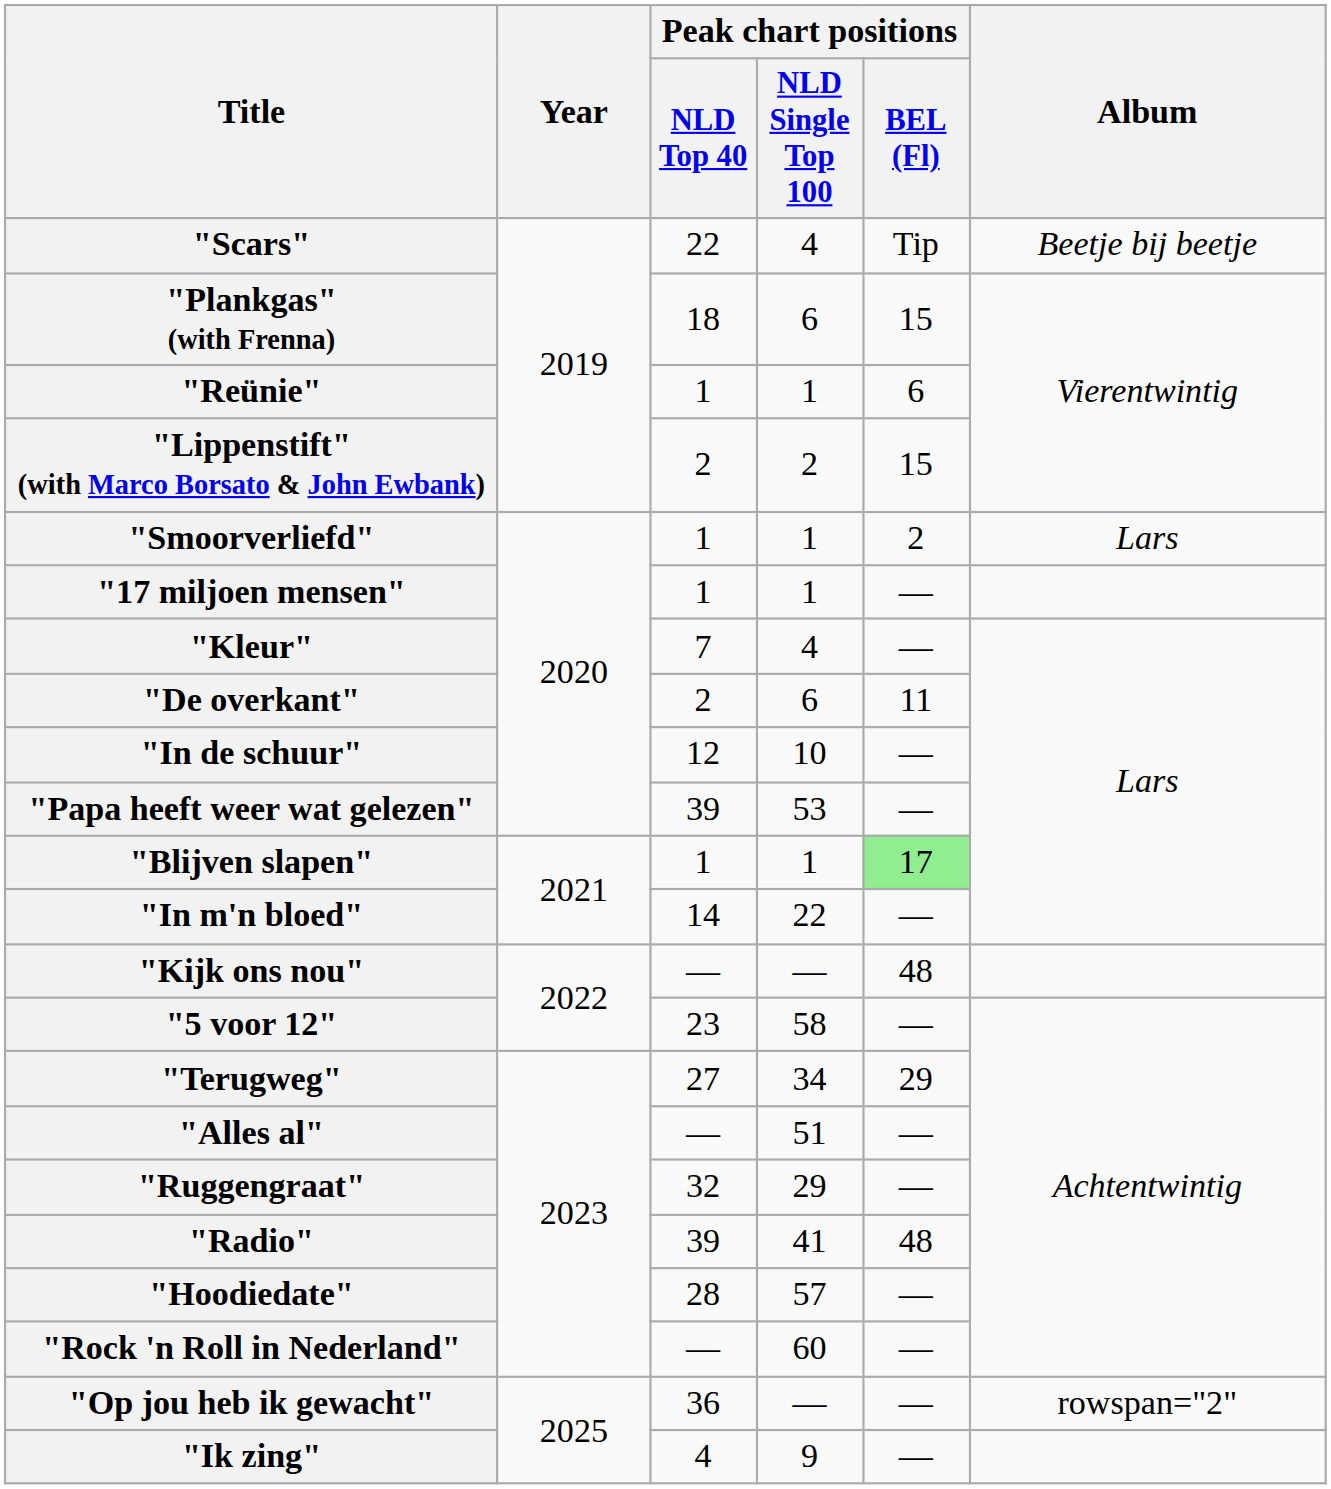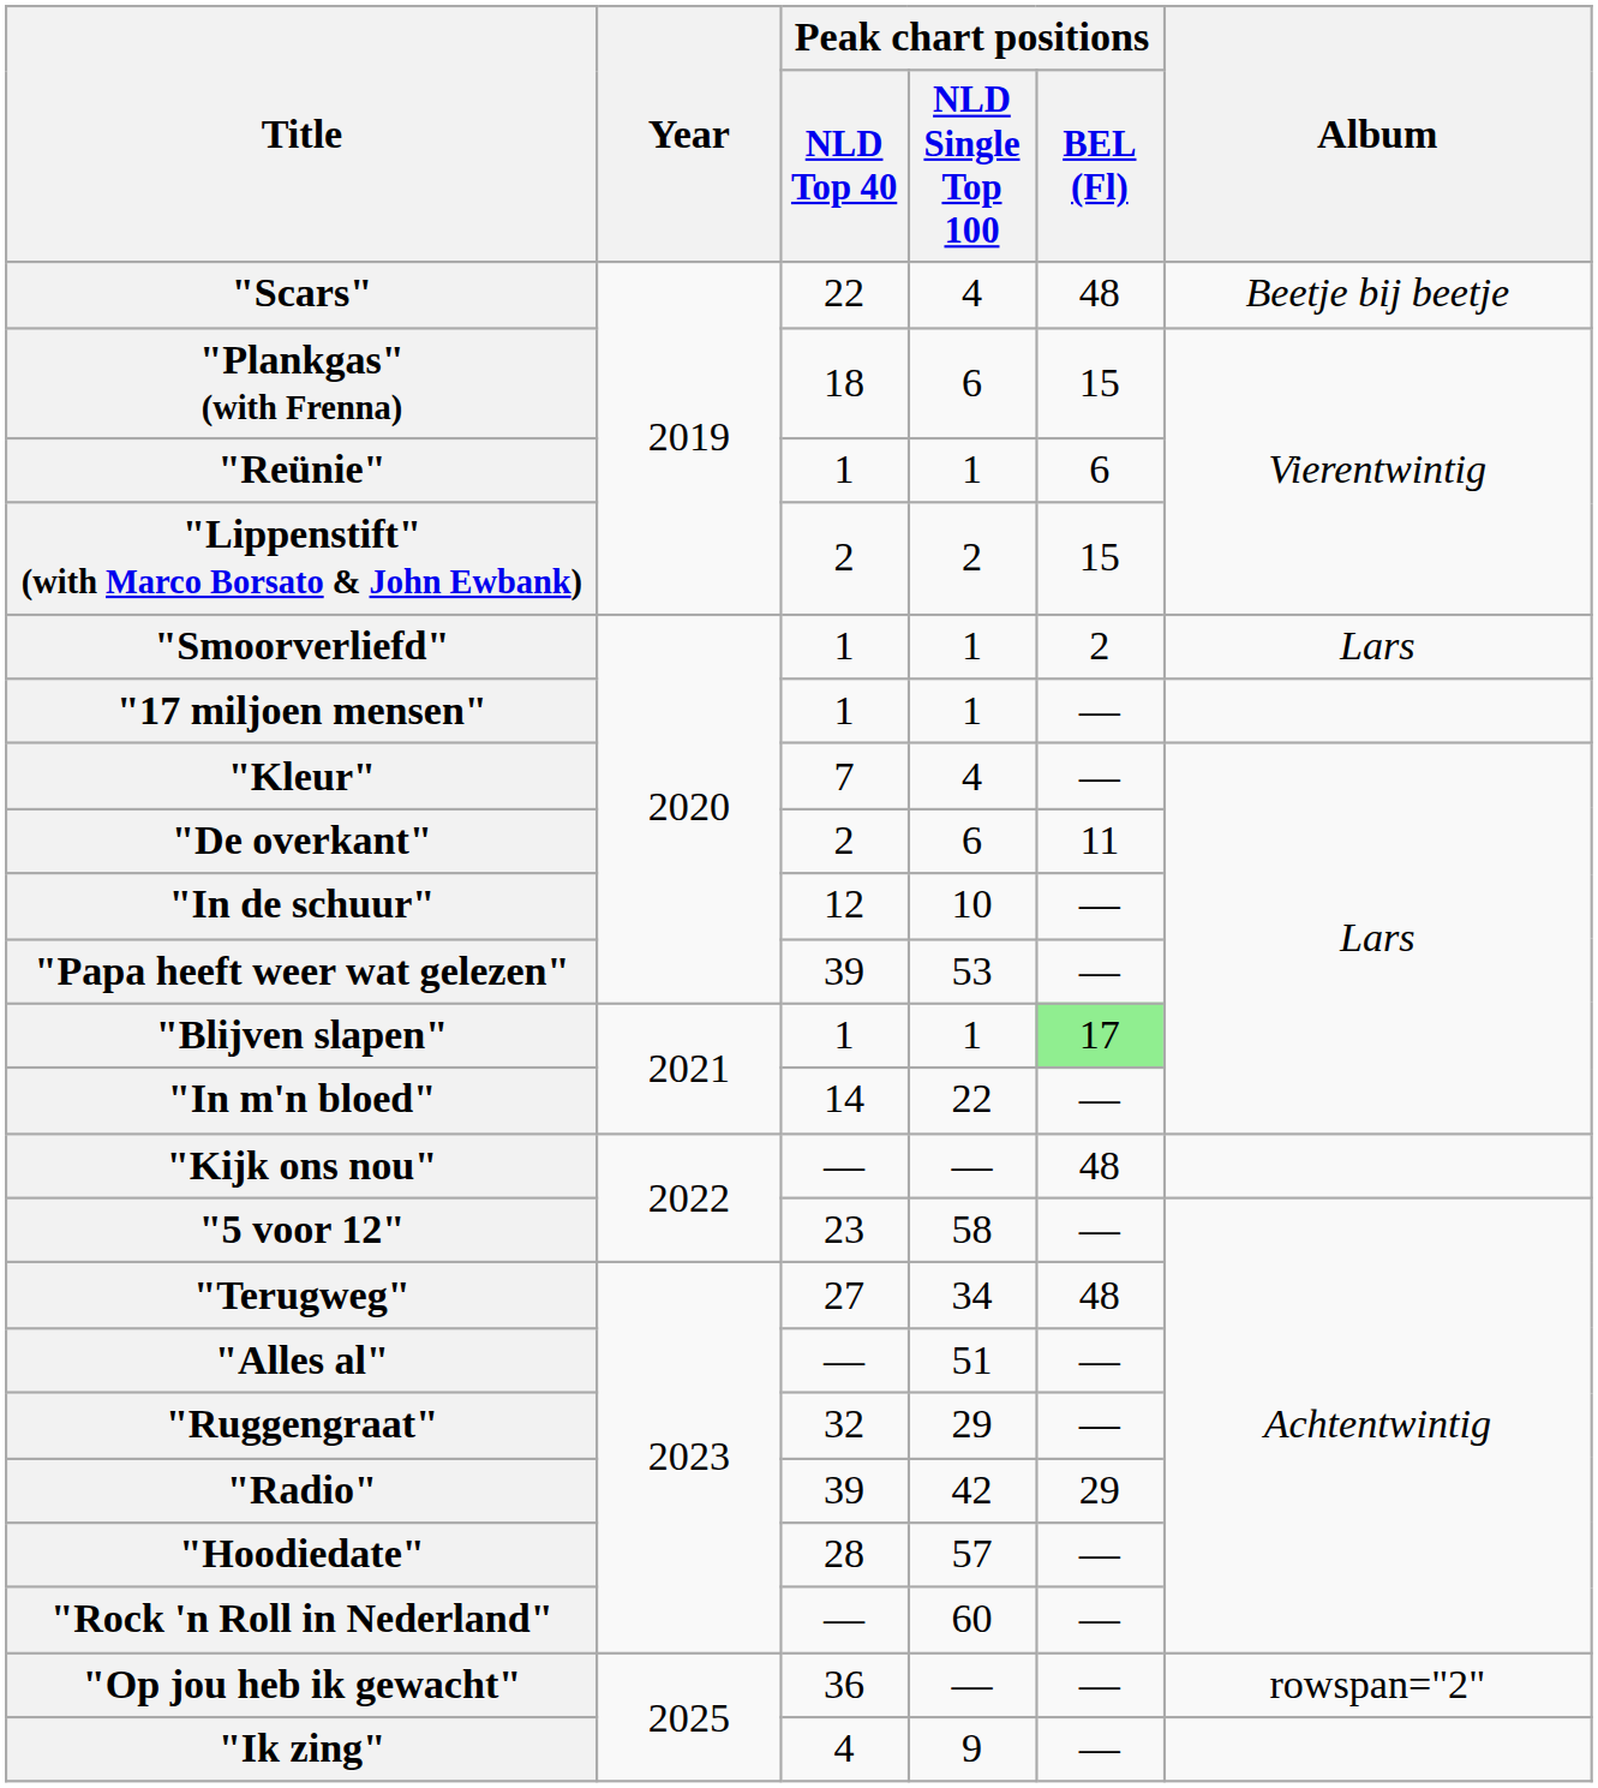"Scars" | Peak chart positions / BEL (Fl): Tip -> 48
"Terugweg" | Peak chart positions / BEL (Fl): 29 -> 48
"Radio" | Peak chart positions / NLD Single Top 100: 41 -> 42
"Radio" | Peak chart positions / BEL (Fl): 48 -> 29
